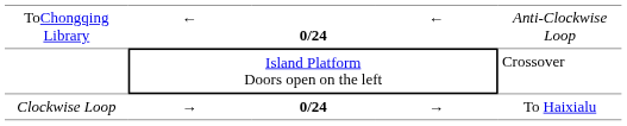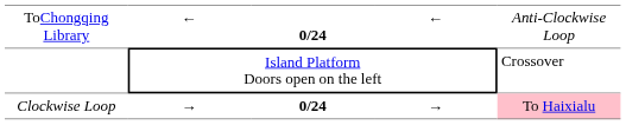Clockwise Loop | column 5: no background -> pink background
